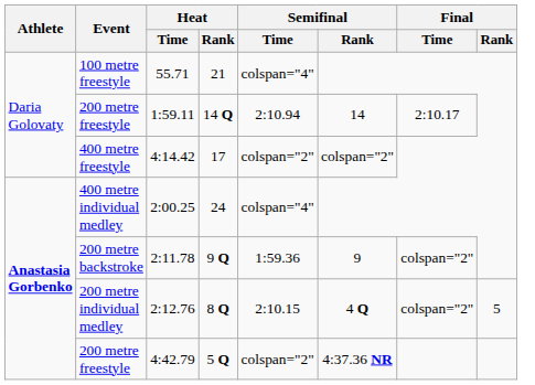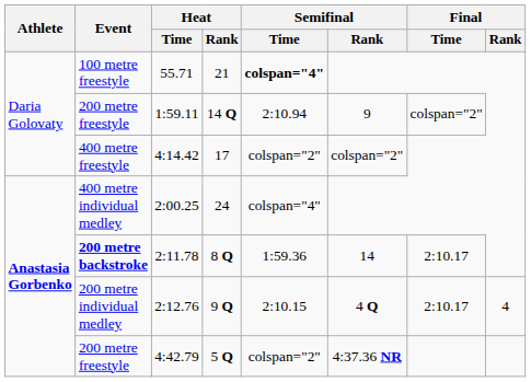55.71 | Semifinal / Time: normal -> bold
1:59.11 | Semifinal / Rank: 14 -> 9
1:59.11 | Final / Time: 2:10.17 -> colspan="2"
2:11.78 | Event: normal -> bold
2:11.78 | Heat / Rank: 9 Q -> 8 Q
2:11.78 | Semifinal / Rank: 9 -> 14
2:11.78 | Final / Time: colspan="2" -> 2:10.17
2:12.76 | Heat / Rank: 8 Q -> 9 Q
2:12.76 | Final / Time: colspan="2" -> 2:10.17
2:12.76 | Final / Rank: 5 -> 4
